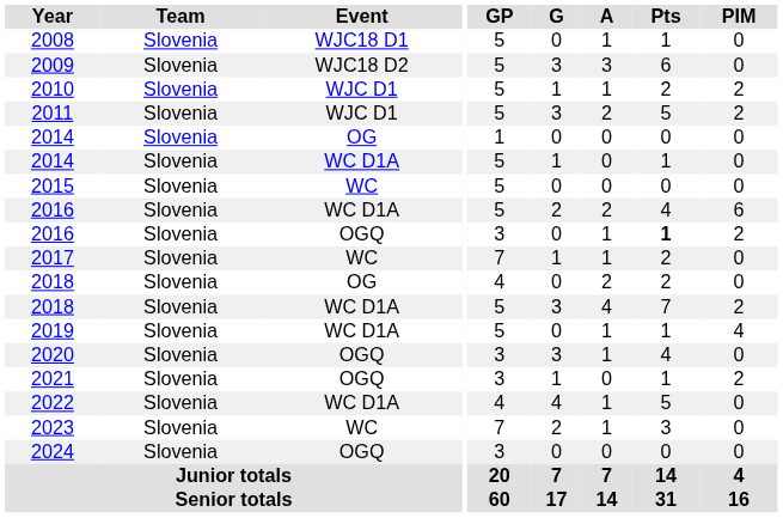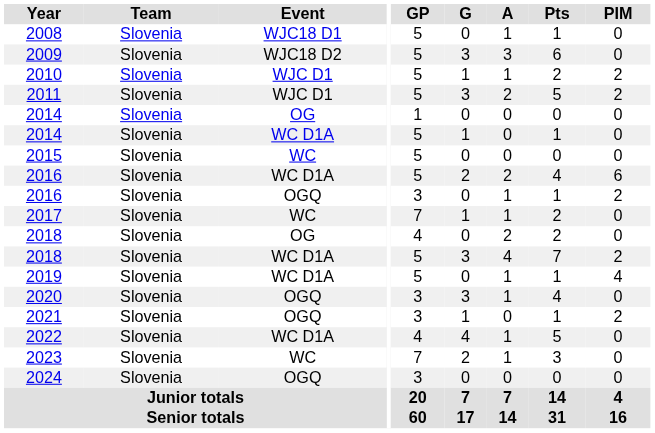2016 / OGQ | Pts: bold -> normal
